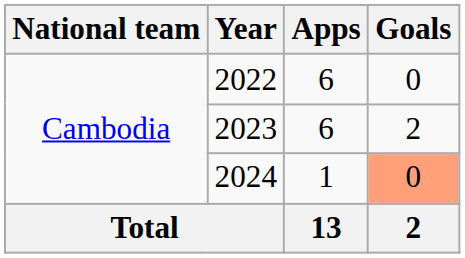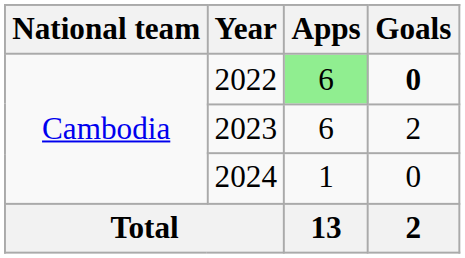2022 | Apps: no background -> lightgreen background
2022 | Goals: normal -> bold
2024 | Goals: lightsalmon background -> no background
